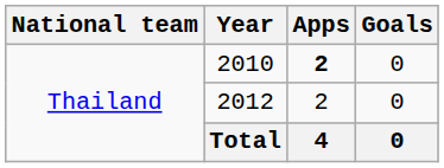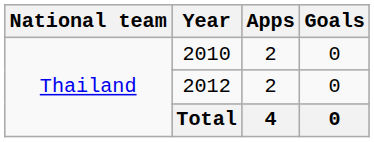2010 | Apps: bold -> normal
